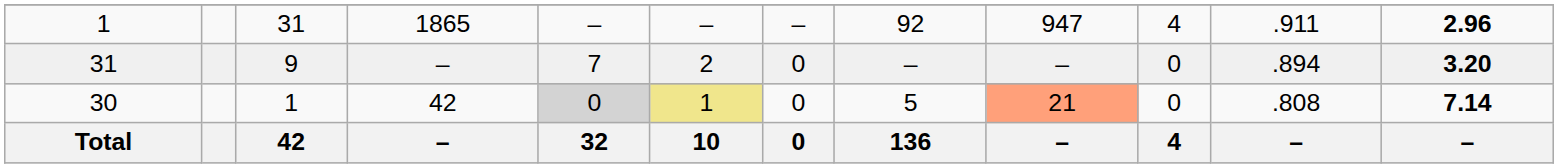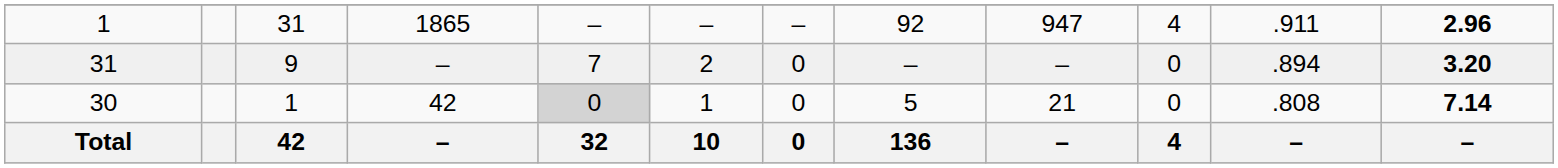30 | column 6: khaki background -> no background
30 | column 9: lightsalmon background -> no background
